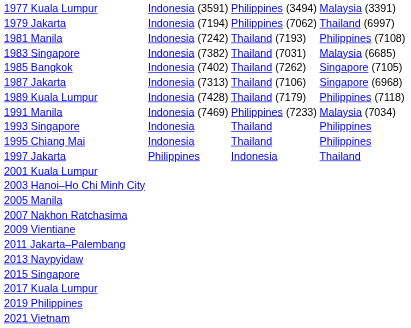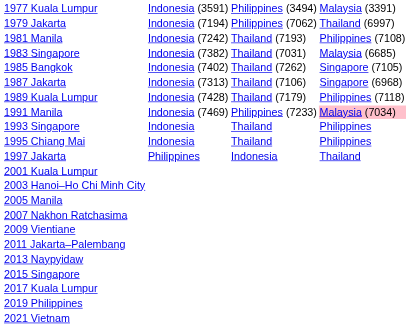1991 Manila | column 4: no background -> pink background
